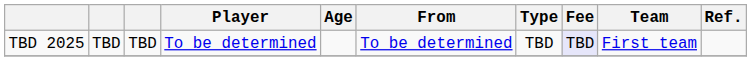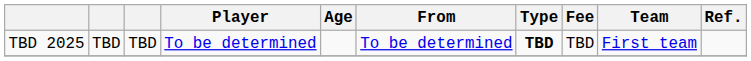TBD 2025 | Type: normal -> bold
TBD 2025 | Fee: lavender background -> no background
